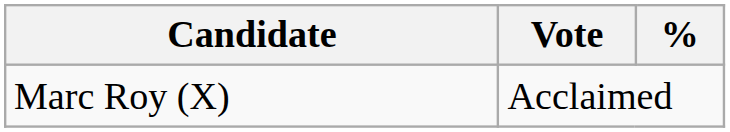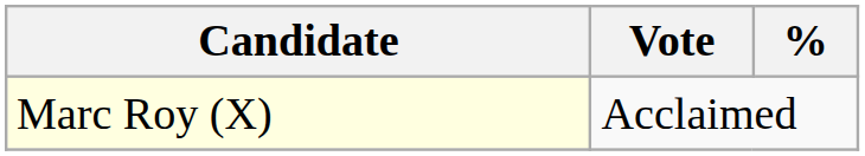Marc Roy (X) | Candidate: no background -> lightyellow background
